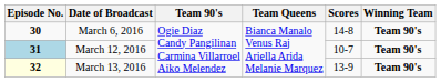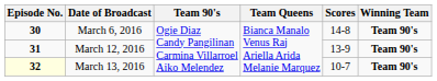March 12, 2016 | Episode No.: lightblue background -> no background
March 12, 2016 | Scores: 10-7 -> 13-9
March 13, 2016 | Scores: 13-9 -> 10-7
